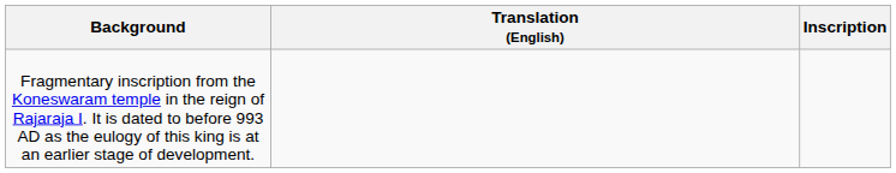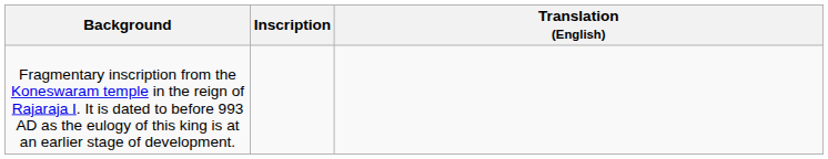columns swapped: Translation (English) <-> Inscription
